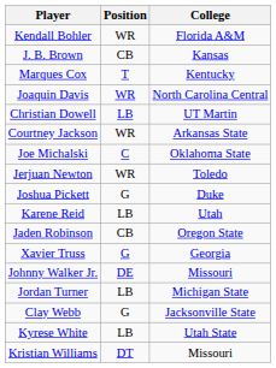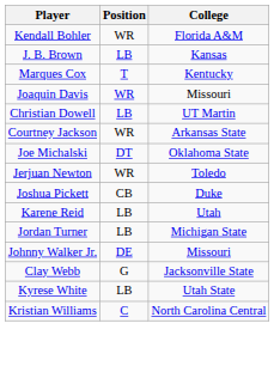J. B. Brown | Position: CB -> LB
Joaquin Davis | College: North Carolina Central -> Missouri
Joe Michalski | Position: C -> DT
Joshua Pickett | Position: G -> CB
- row: Jaden Robinson | CB | Oregon State
- row: Xavier Truss | G | Georgia
rows swapped: Jordan Turner <-> Johnny Walker Jr.
Kristian Williams | Position: DT -> C
Kristian Williams | College: Missouri -> North Carolina Central
